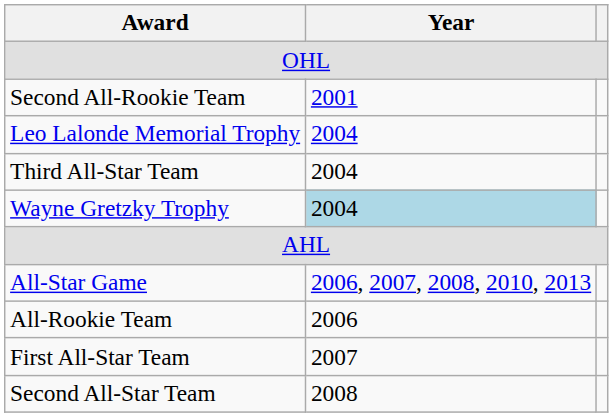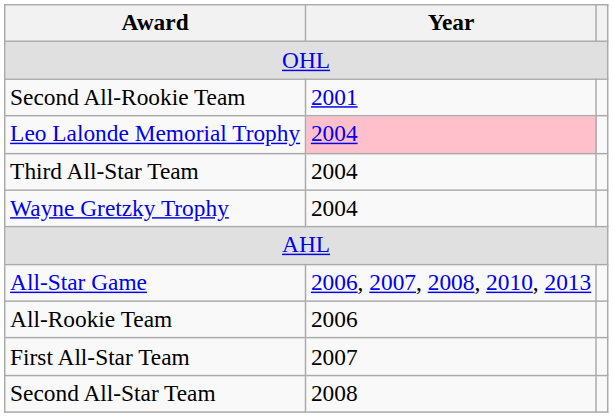Leo Lalonde Memorial Trophy | Year: no background -> pink background
Wayne Gretzky Trophy | Year: lightblue background -> no background
